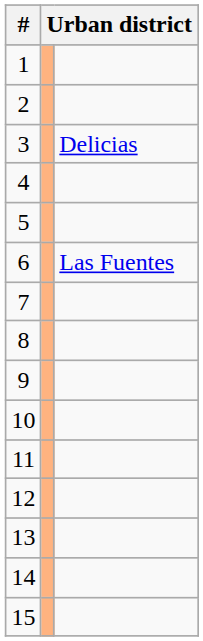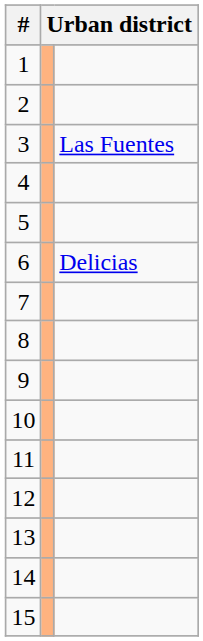3 | column 3: Delicias -> Las Fuentes
6 | column 3: Las Fuentes -> Delicias
